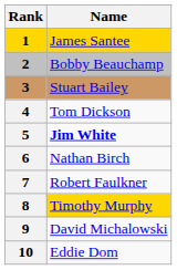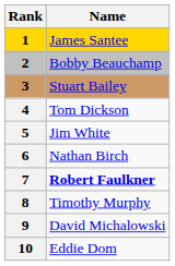Jim White | Name: bold -> normal
Robert Faulkner | Name: normal -> bold
Timothy Murphy | Name: gold background -> no background
